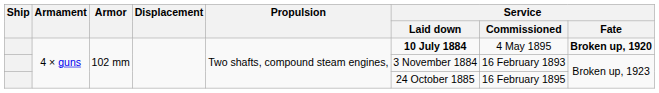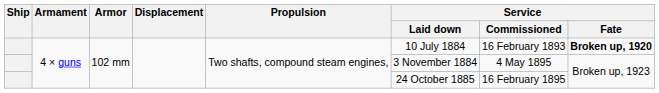row 3 | Service / Laid down: bold -> normal
row 3 | Service / Commissioned: 4 May 1895 -> 16 February 1893
row 4 | Service / Commissioned: 16 February 1893 -> 4 May 1895
